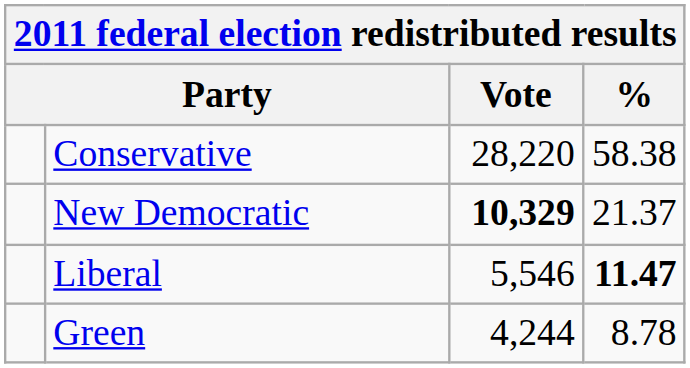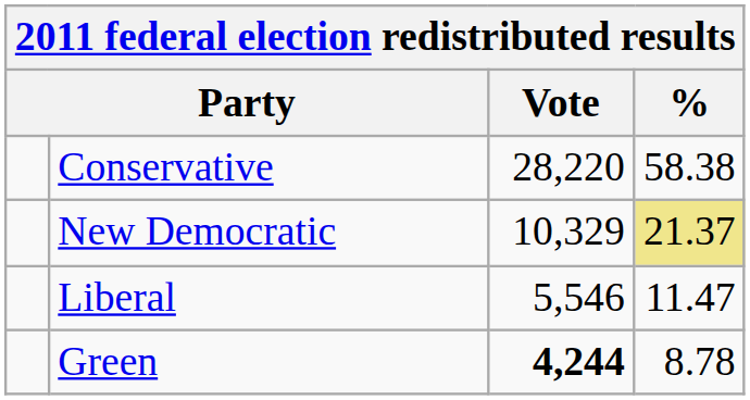New Democratic | Vote: bold -> normal
New Democratic | %: no background -> khaki background
Liberal | %: bold -> normal
Green | Vote: normal -> bold
